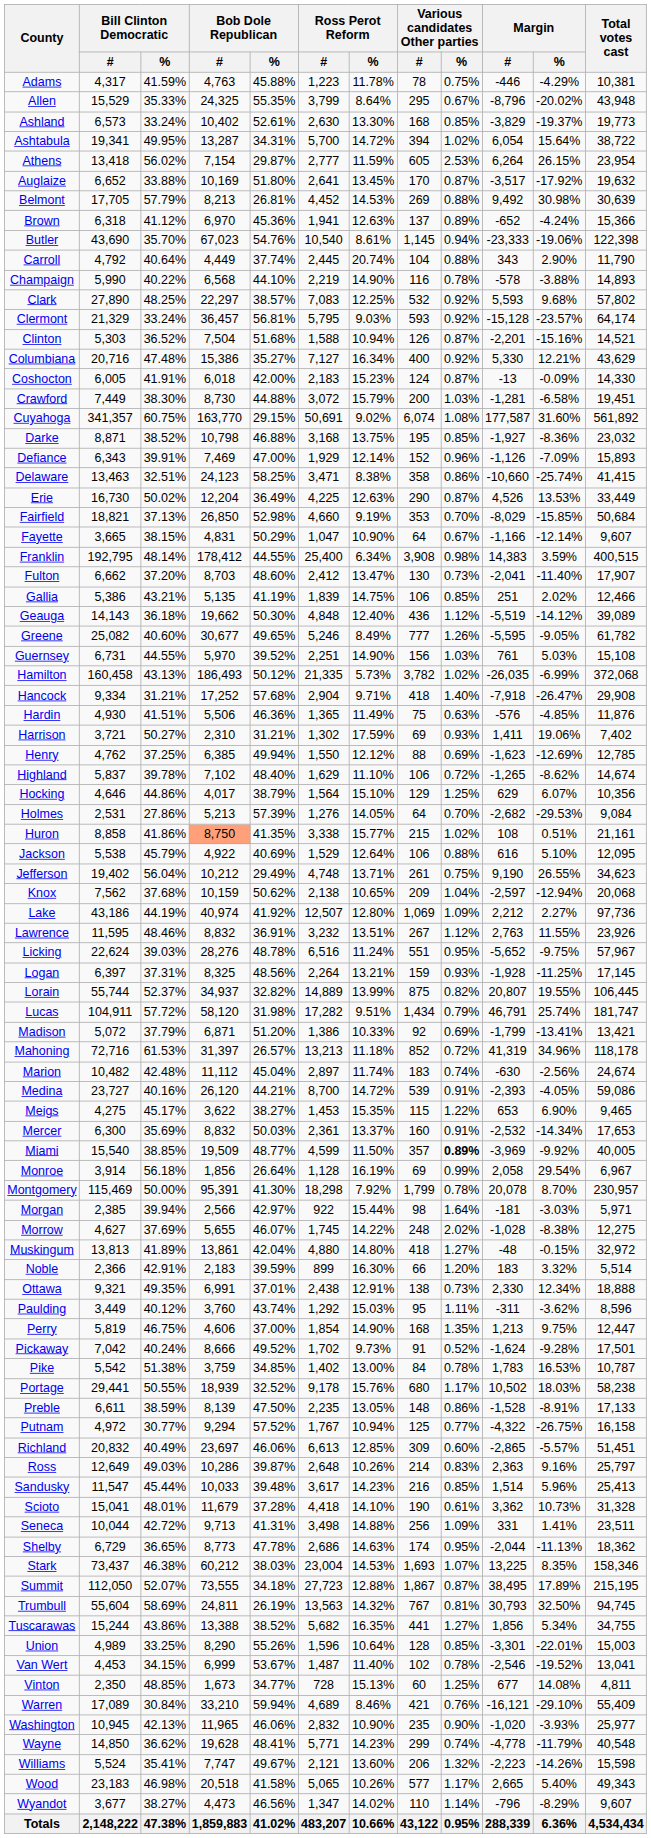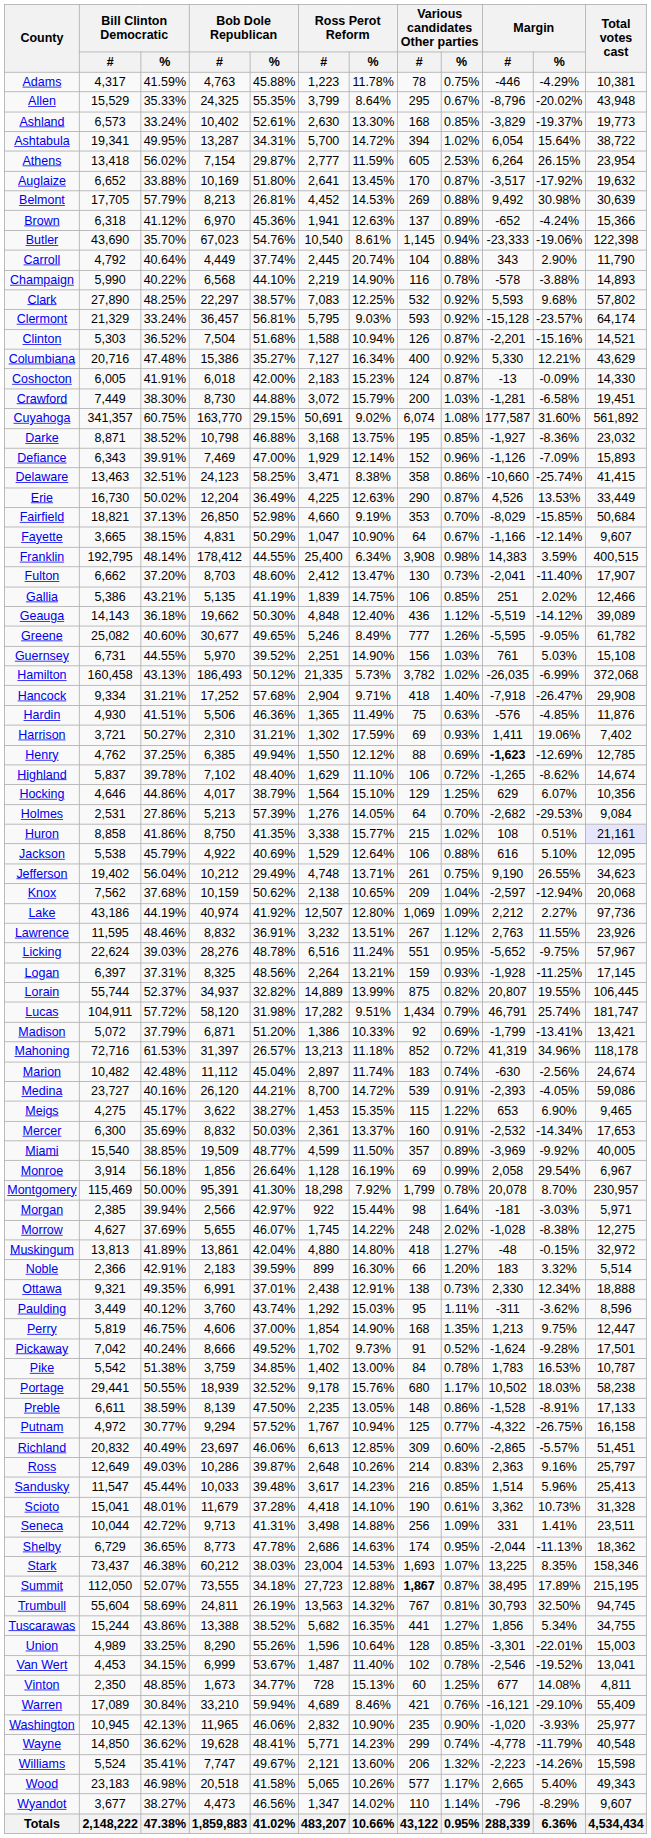Henry | Margin / #: normal -> bold
Huron | Bob Dole Republican / #: lightsalmon background -> no background
Huron | Total votes cast: no background -> lavender background
Miami | Various candidates Other parties / %: bold -> normal
Summit | Various candidates Other parties / #: normal -> bold
